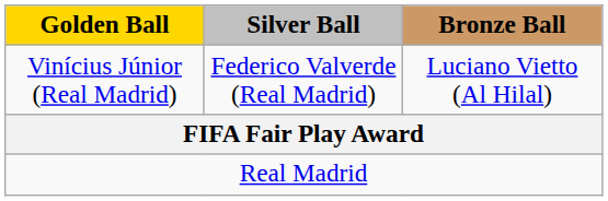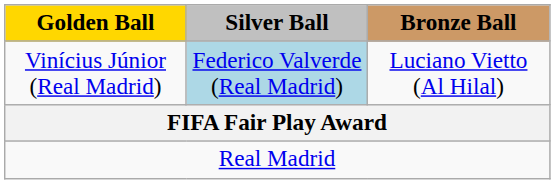Vinícius Júnior (Real Madrid) | Silver Ball: no background -> lightblue background
